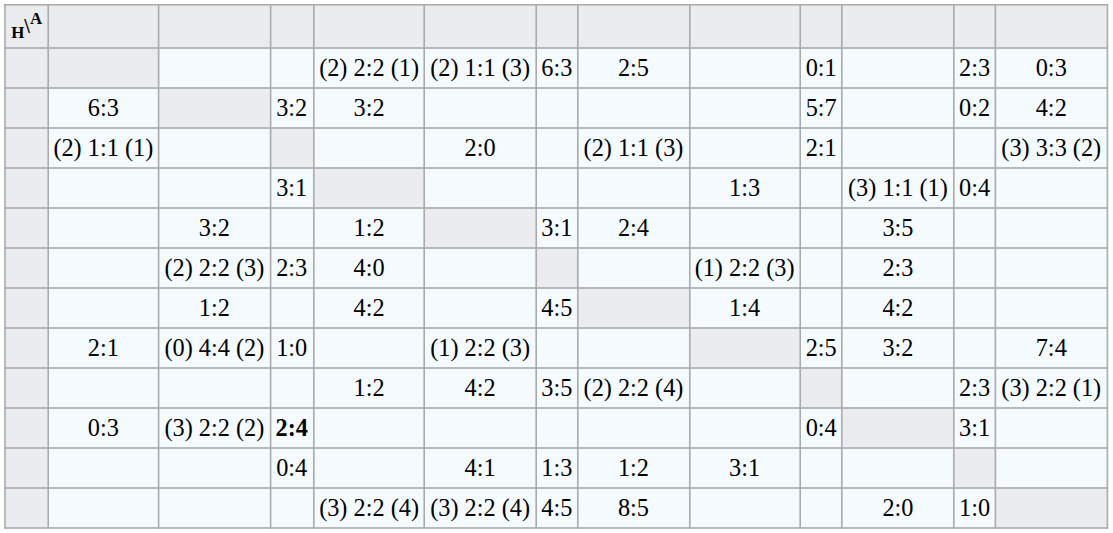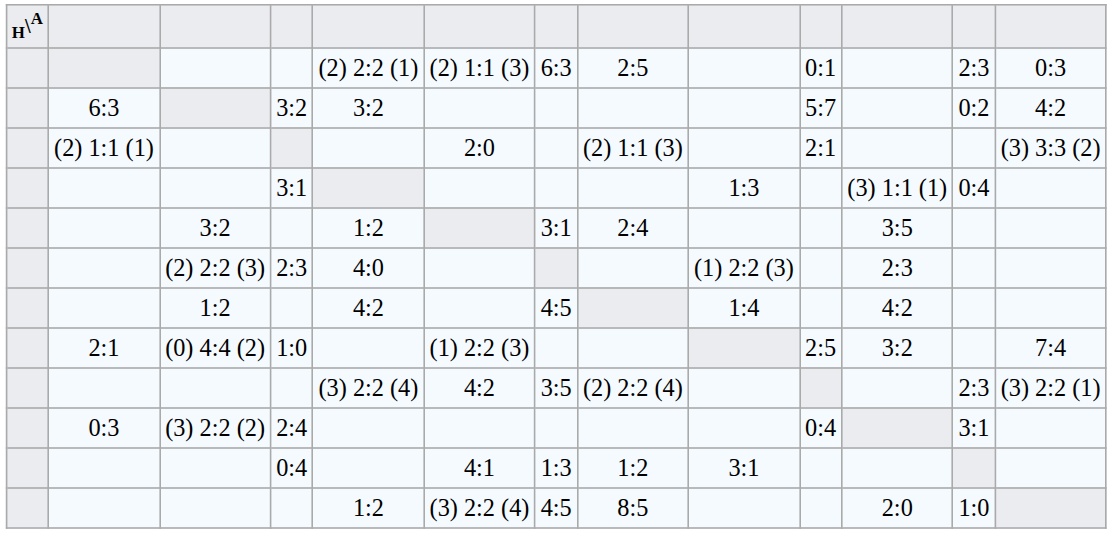row 10 | column 5: 1:2 -> (3) 2:2 (4)
row 11 | column 4: bold -> normal
row 13 | column 5: (3) 2:2 (4) -> 1:2
